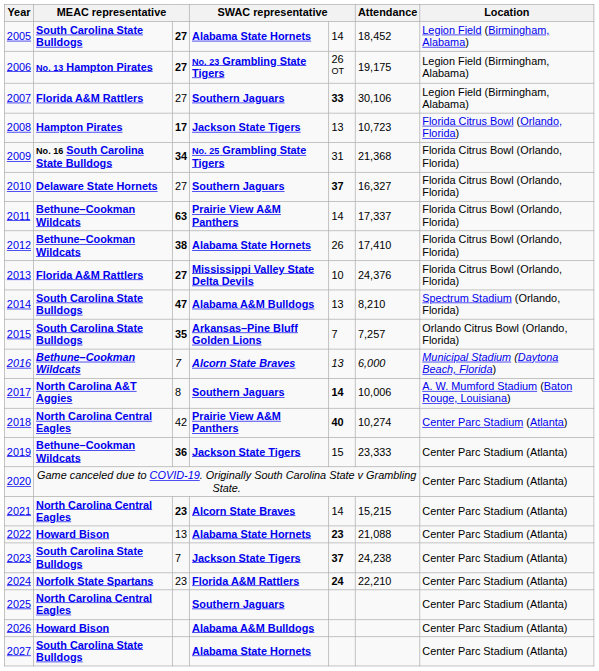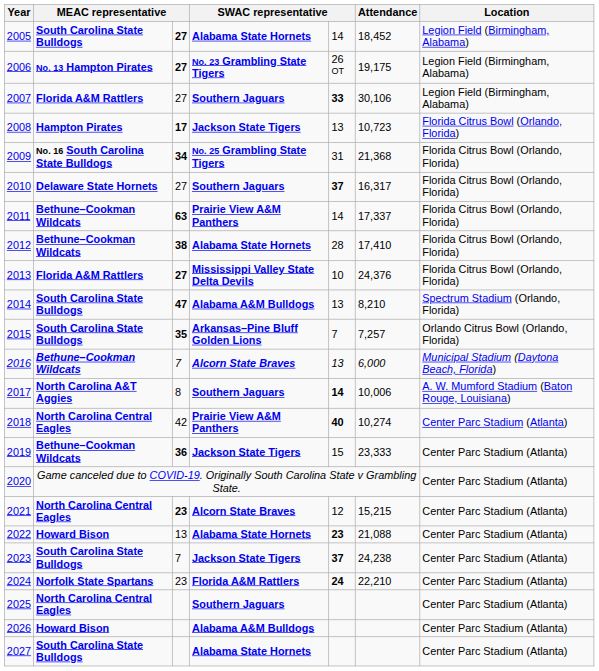2010 | Attendance: 16,327 -> 16,317
2012 | column 5: 26 -> 28
2021 | column 5: 14 -> 12
